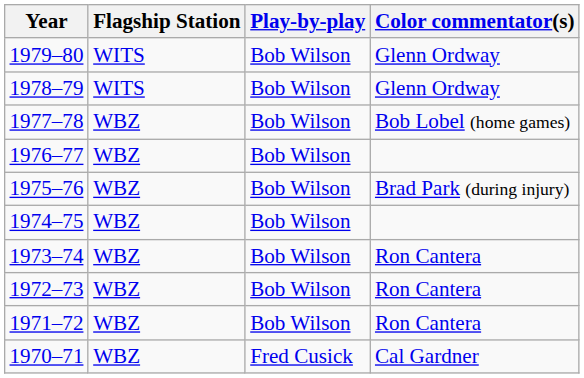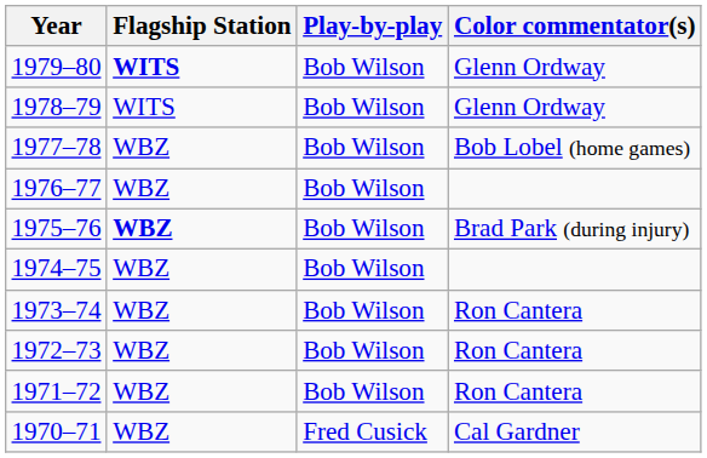1979–80 | Flagship Station: normal -> bold
1975–76 | Flagship Station: normal -> bold
